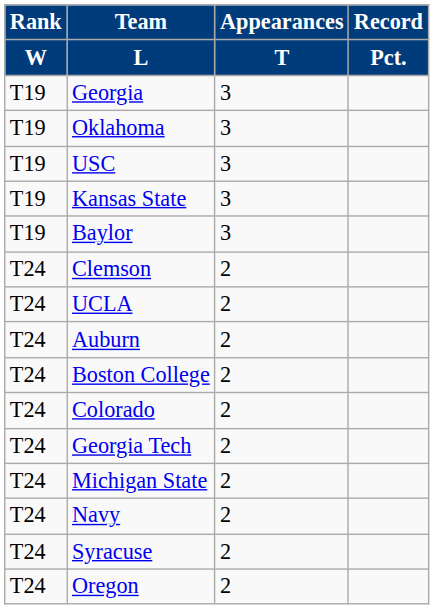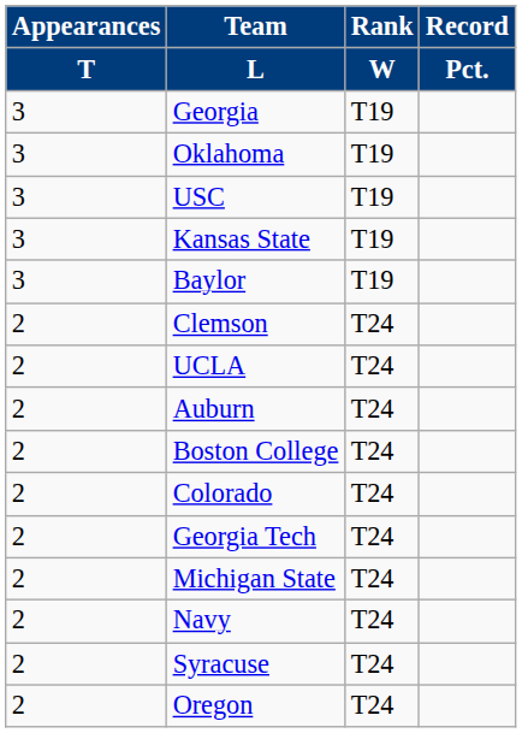columns swapped: Rank / W <-> Appearances / T
